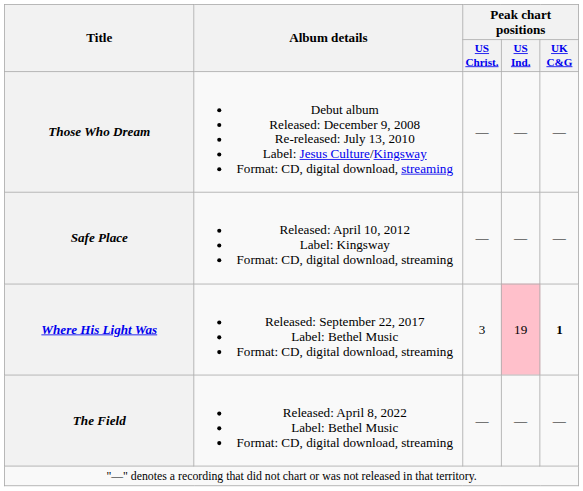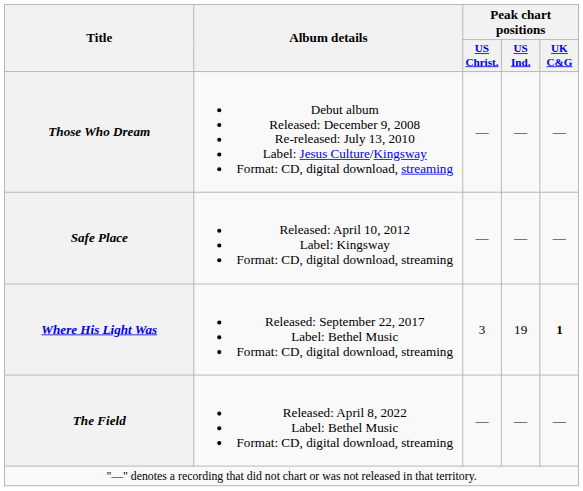Where His Light Was | Peak chart positions / US Ind.: pink background -> no background
